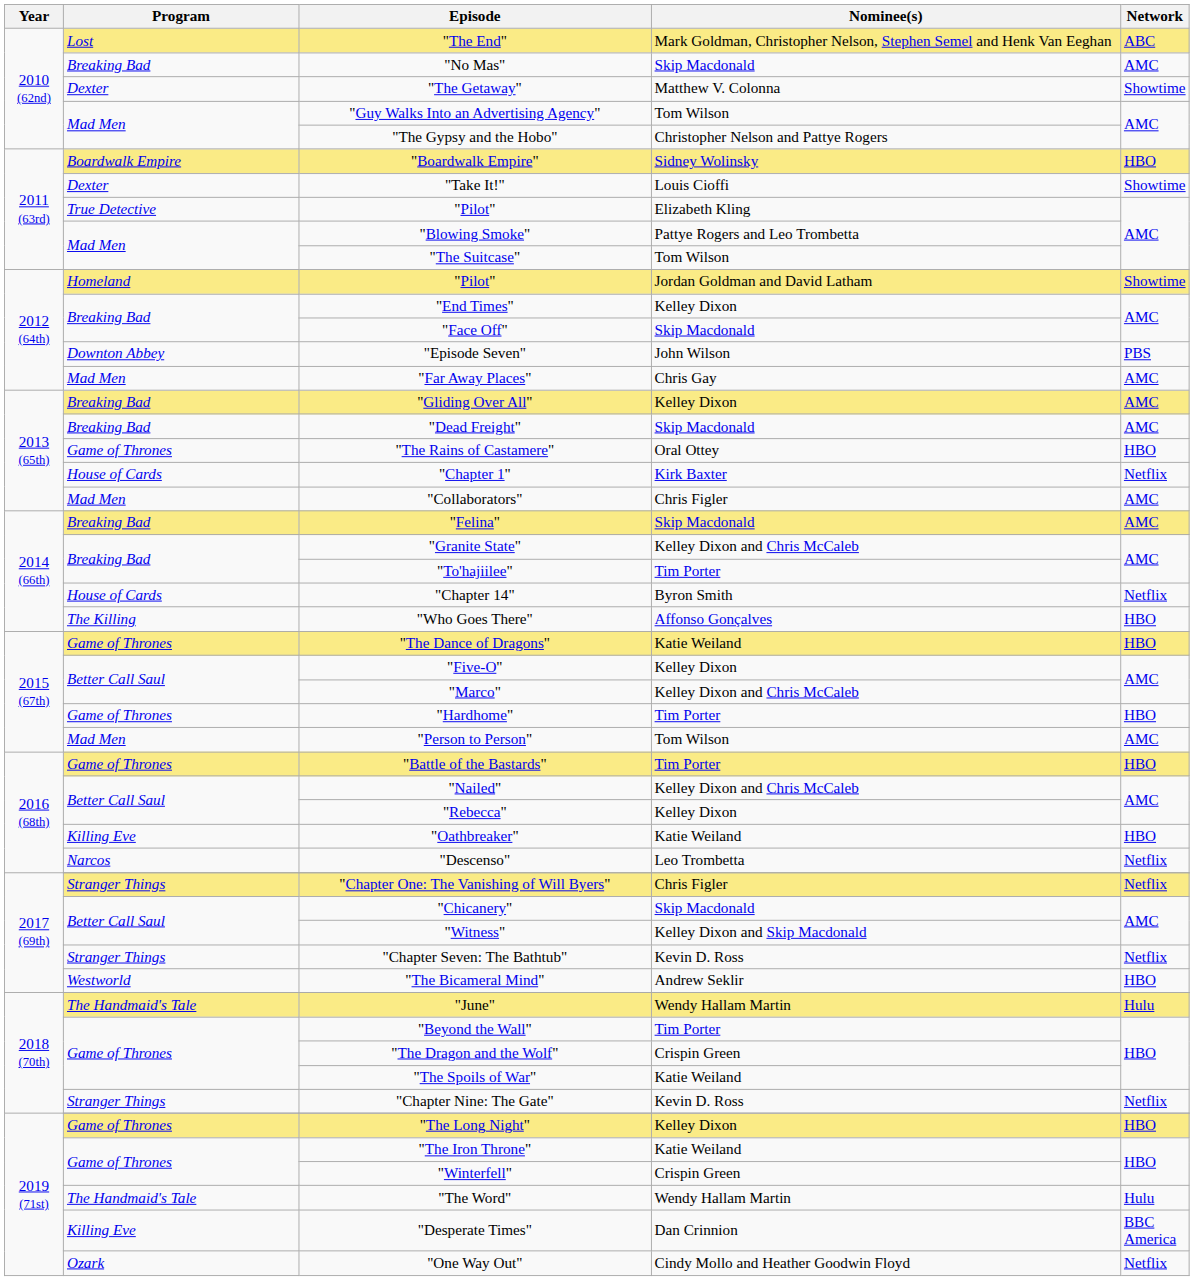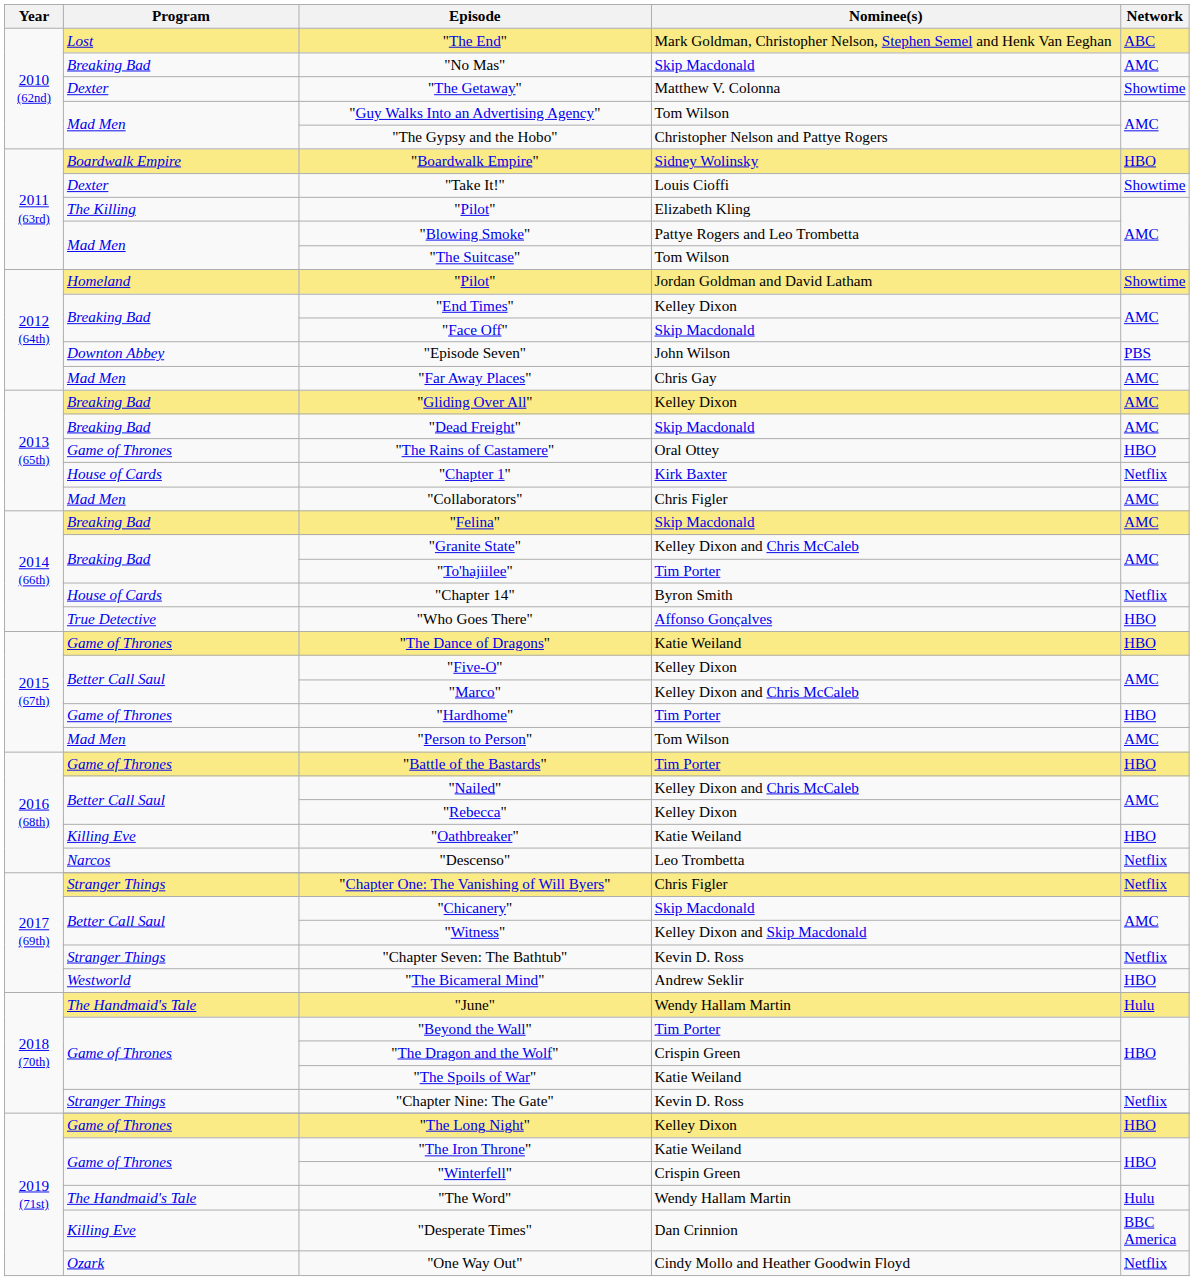2011 (63rd) / "Pilot" | Program: True Detective -> The Killing
"Who Goes There" | Program: The Killing -> True Detective
